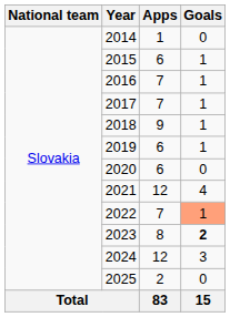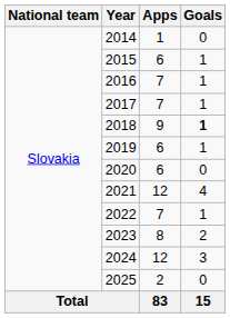2018 | Goals: normal -> bold
2022 | Goals: lightsalmon background -> no background
2023 | Goals: bold -> normal
